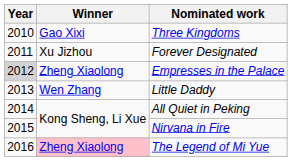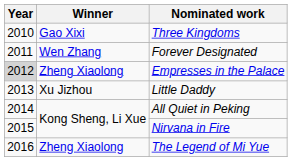Forever Designated | Winner: Xu Jizhou -> Wen Zhang
Little Daddy | Winner: Wen Zhang -> Xu Jizhou
The Legend of Mi Yue | Winner: pink background -> no background
